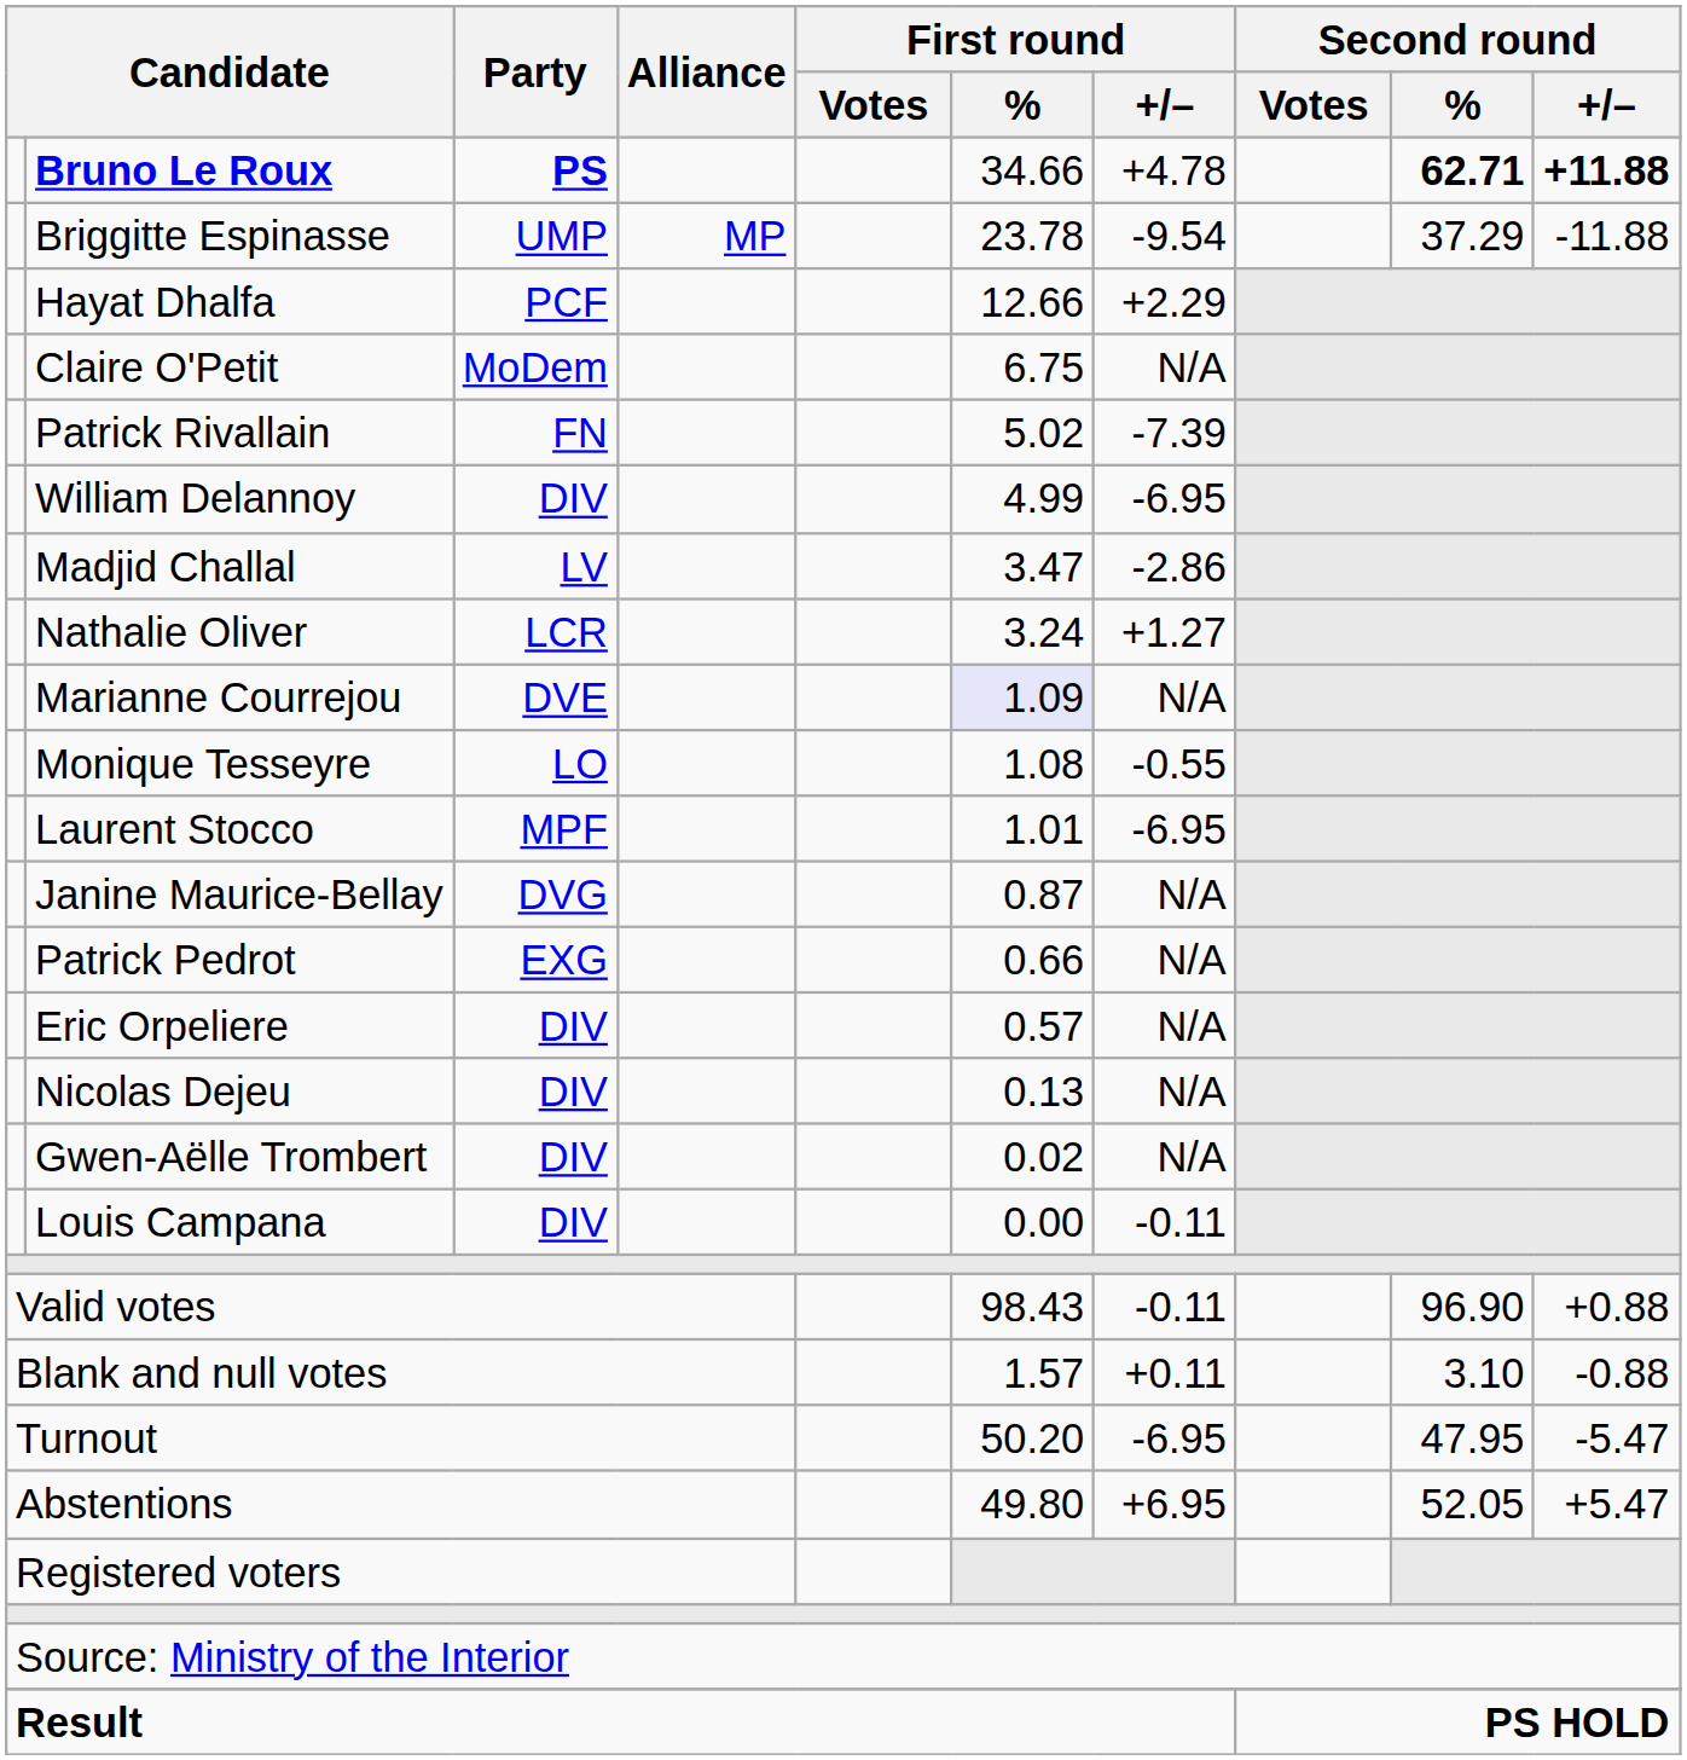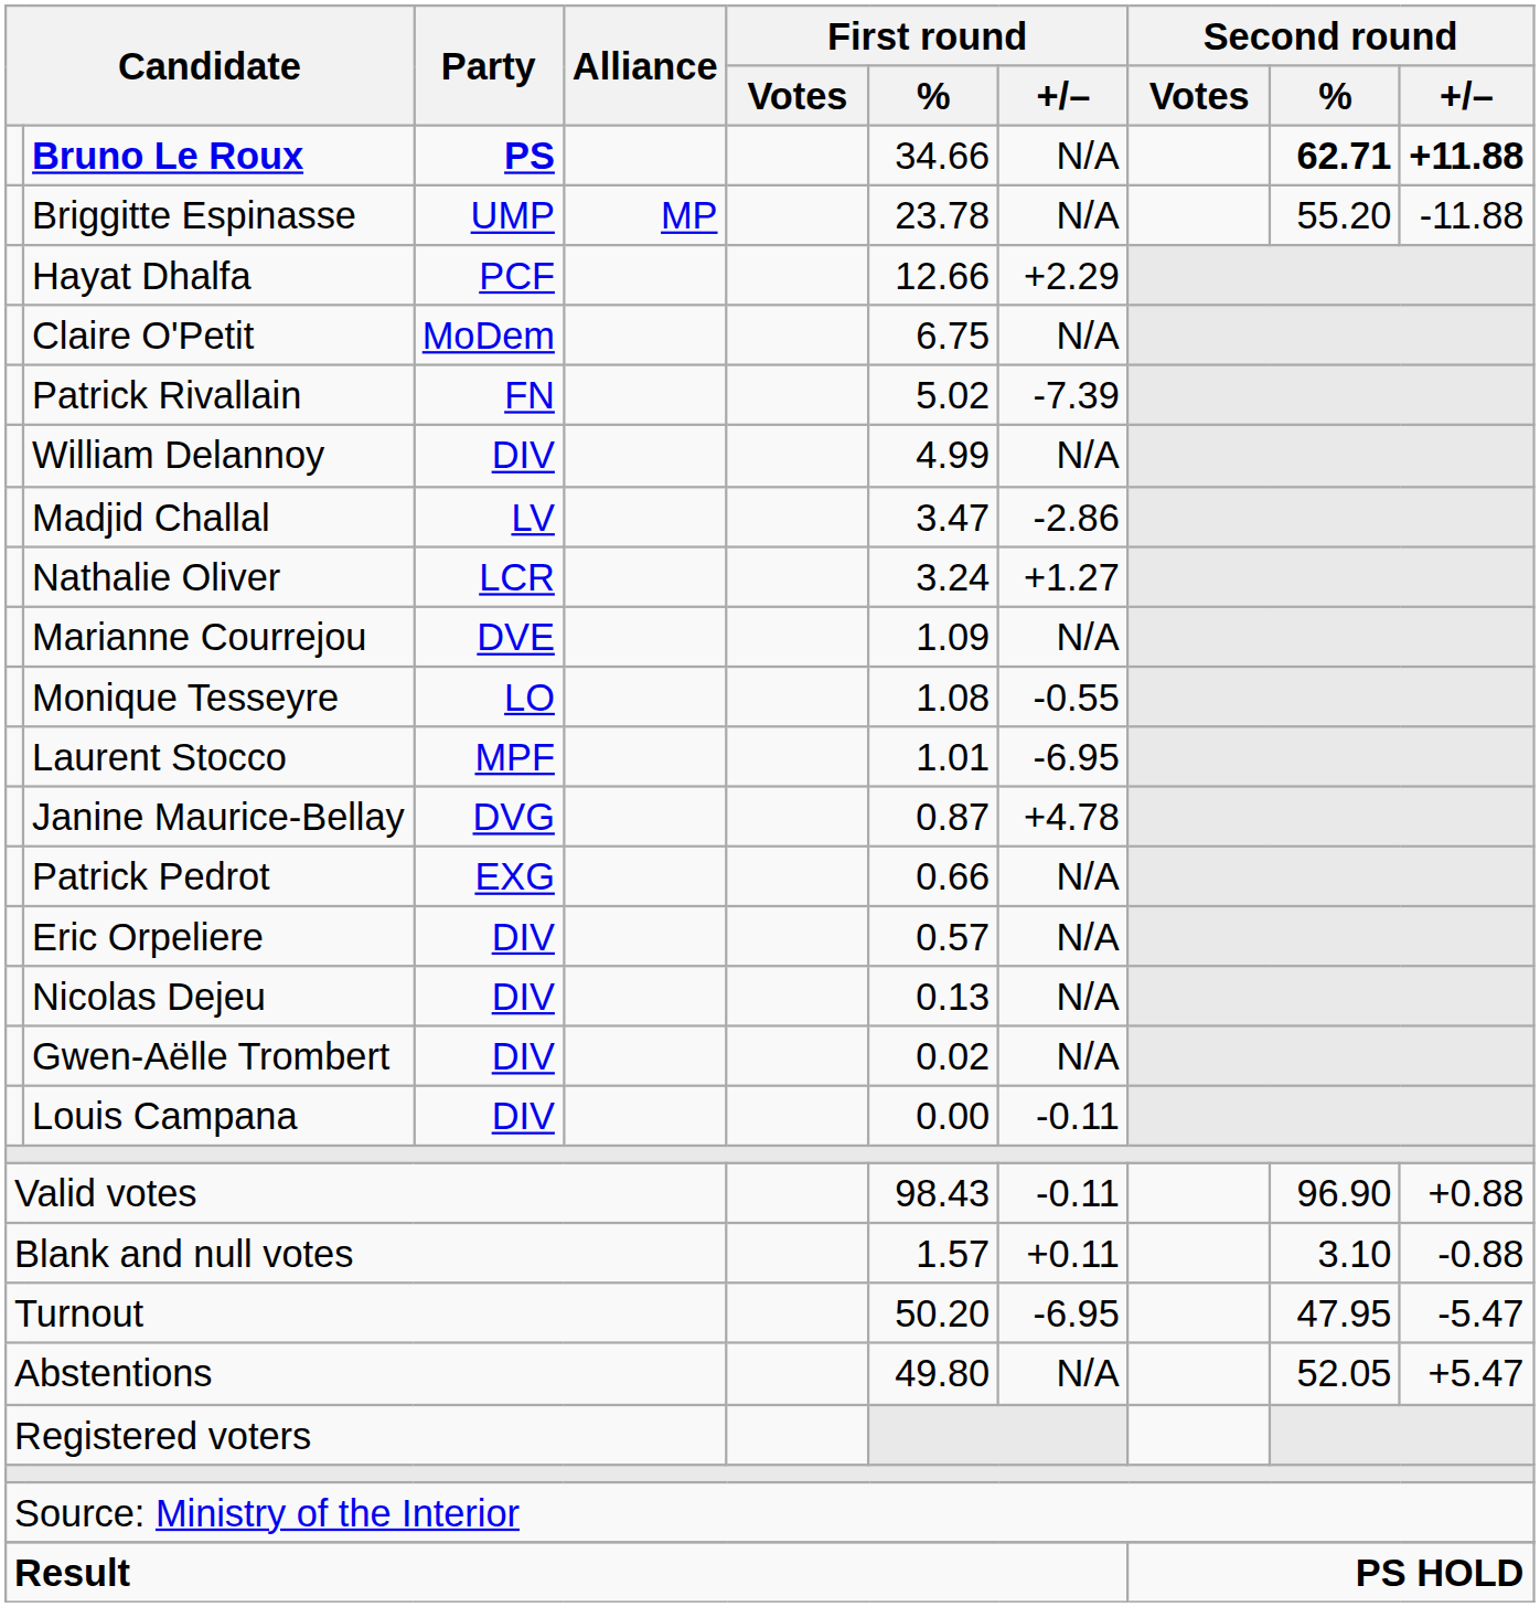Bruno Le Roux | First round / +/–: +4.78 -> N/A
Briggitte Espinasse | First round / +/–: -9.54 -> N/A
Briggitte Espinasse | Second round / %: 37.29 -> 55.20
William Delannoy | First round / +/–: -6.95 -> N/A
Marianne Courrejou | First round / %: lavender background -> no background
Janine Maurice-Bellay | First round / +/–: N/A -> +4.78
Abstentions | First round / +/–: +6.95 -> N/A
